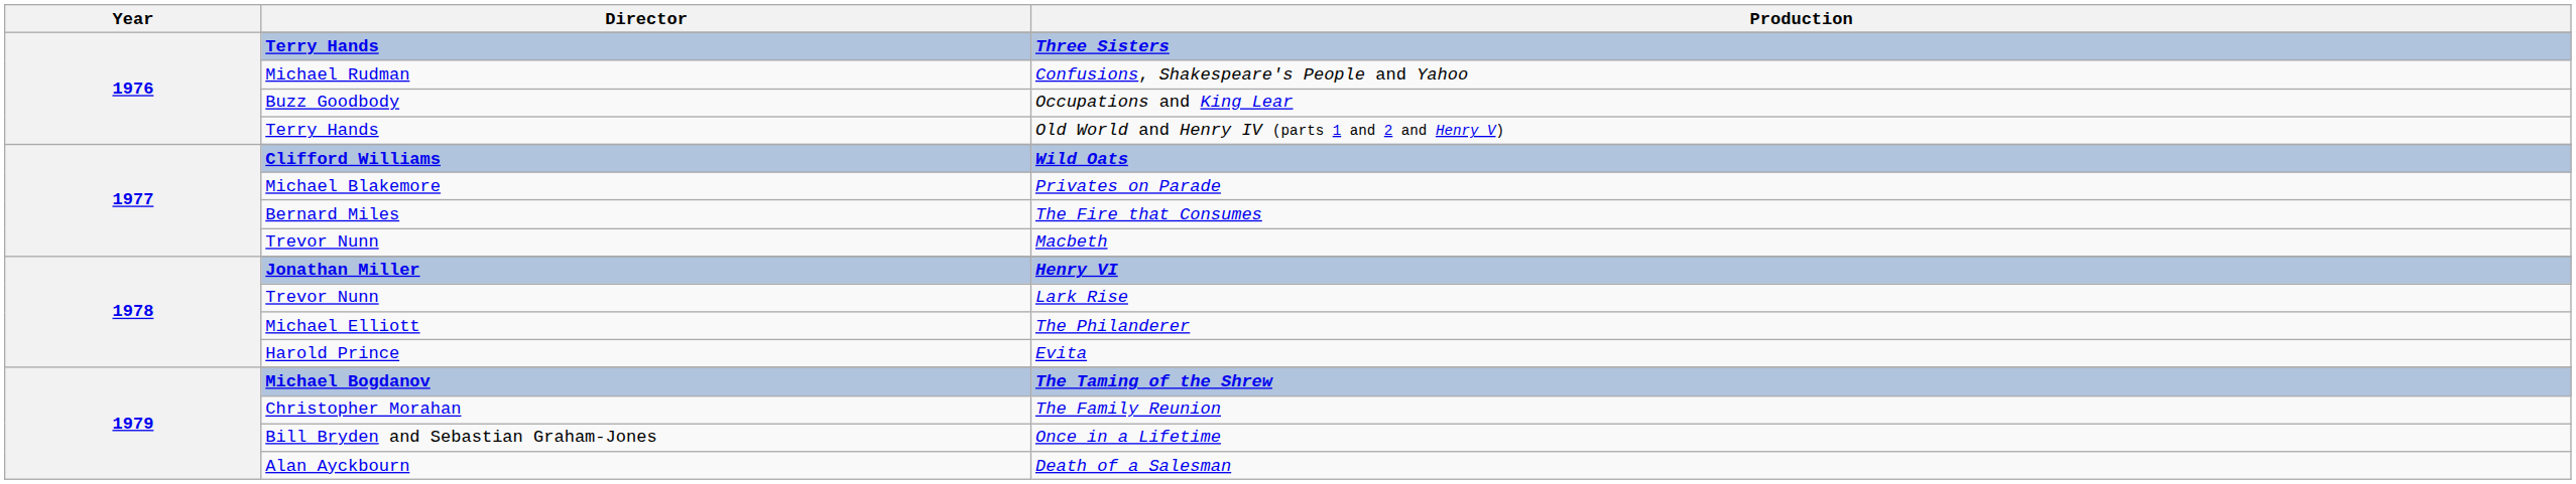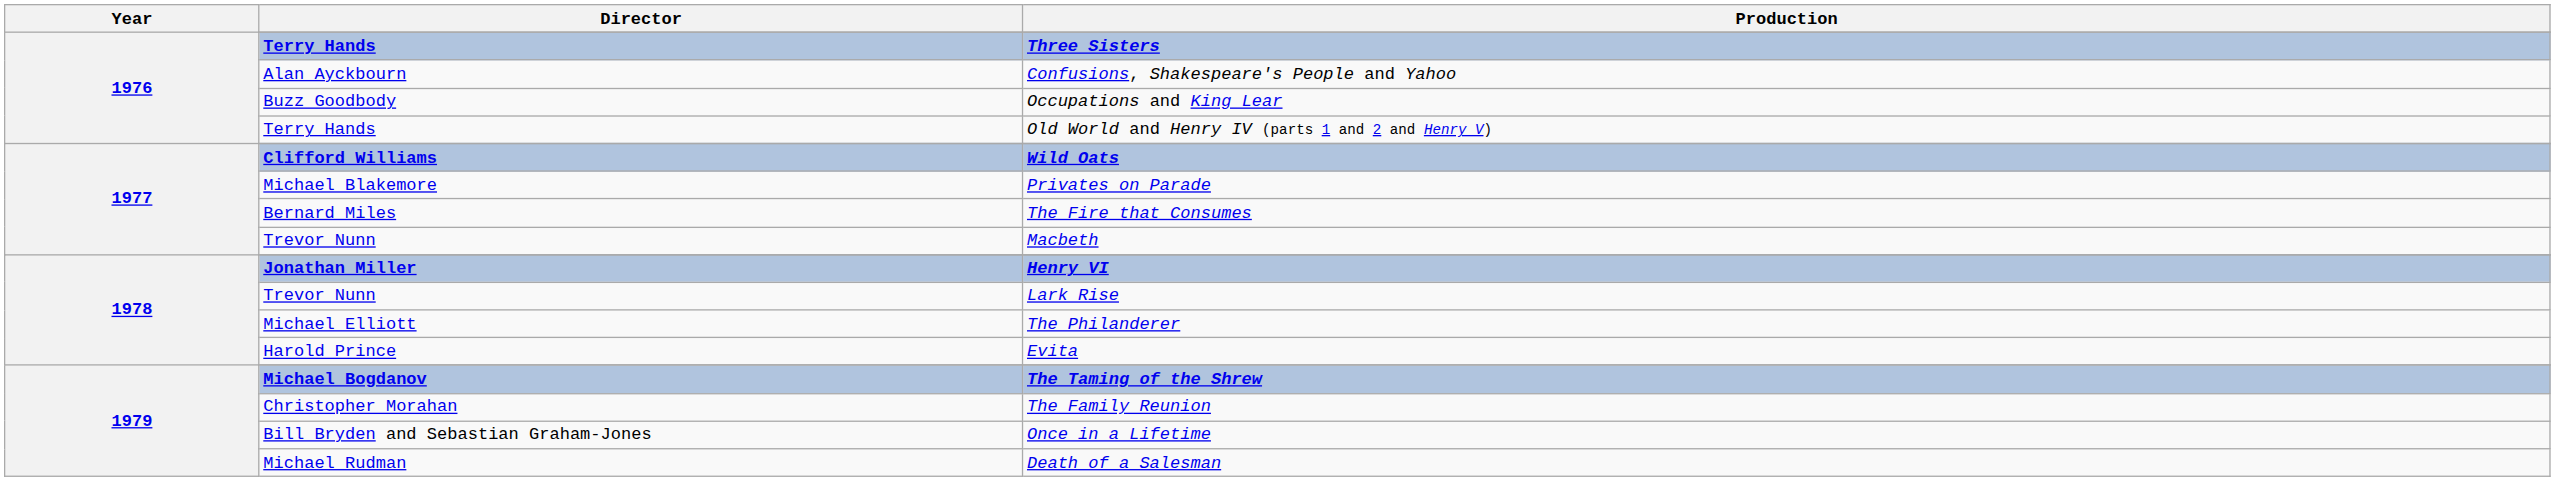Confusions, Shakespeare's People and Yahoo | Director: Michael Rudman -> Alan Ayckbourn
Death of a Salesman | Director: Alan Ayckbourn -> Michael Rudman
